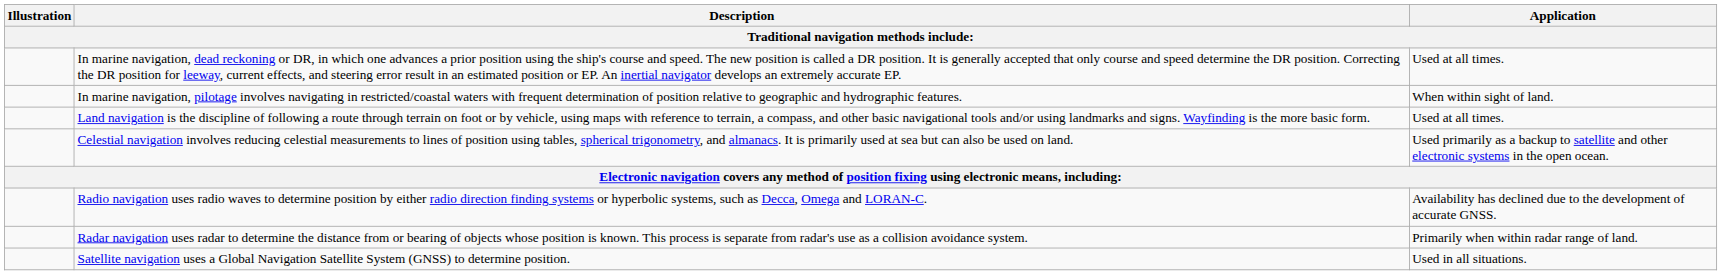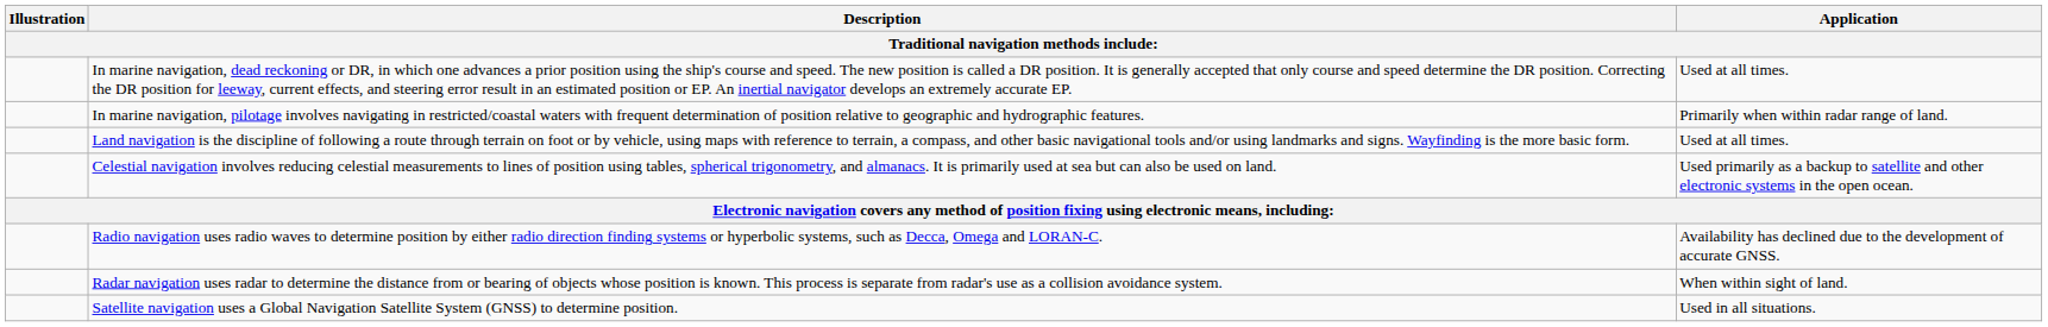row 4 | Application: When within sight of land. -> Primarily when within radar range of land.
row 9 | Application: Primarily when within radar range of land. -> When within sight of land.
